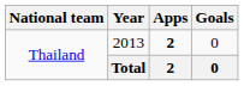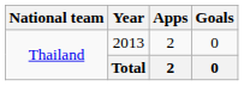Thailand / 2013 | Apps: bold -> normal
